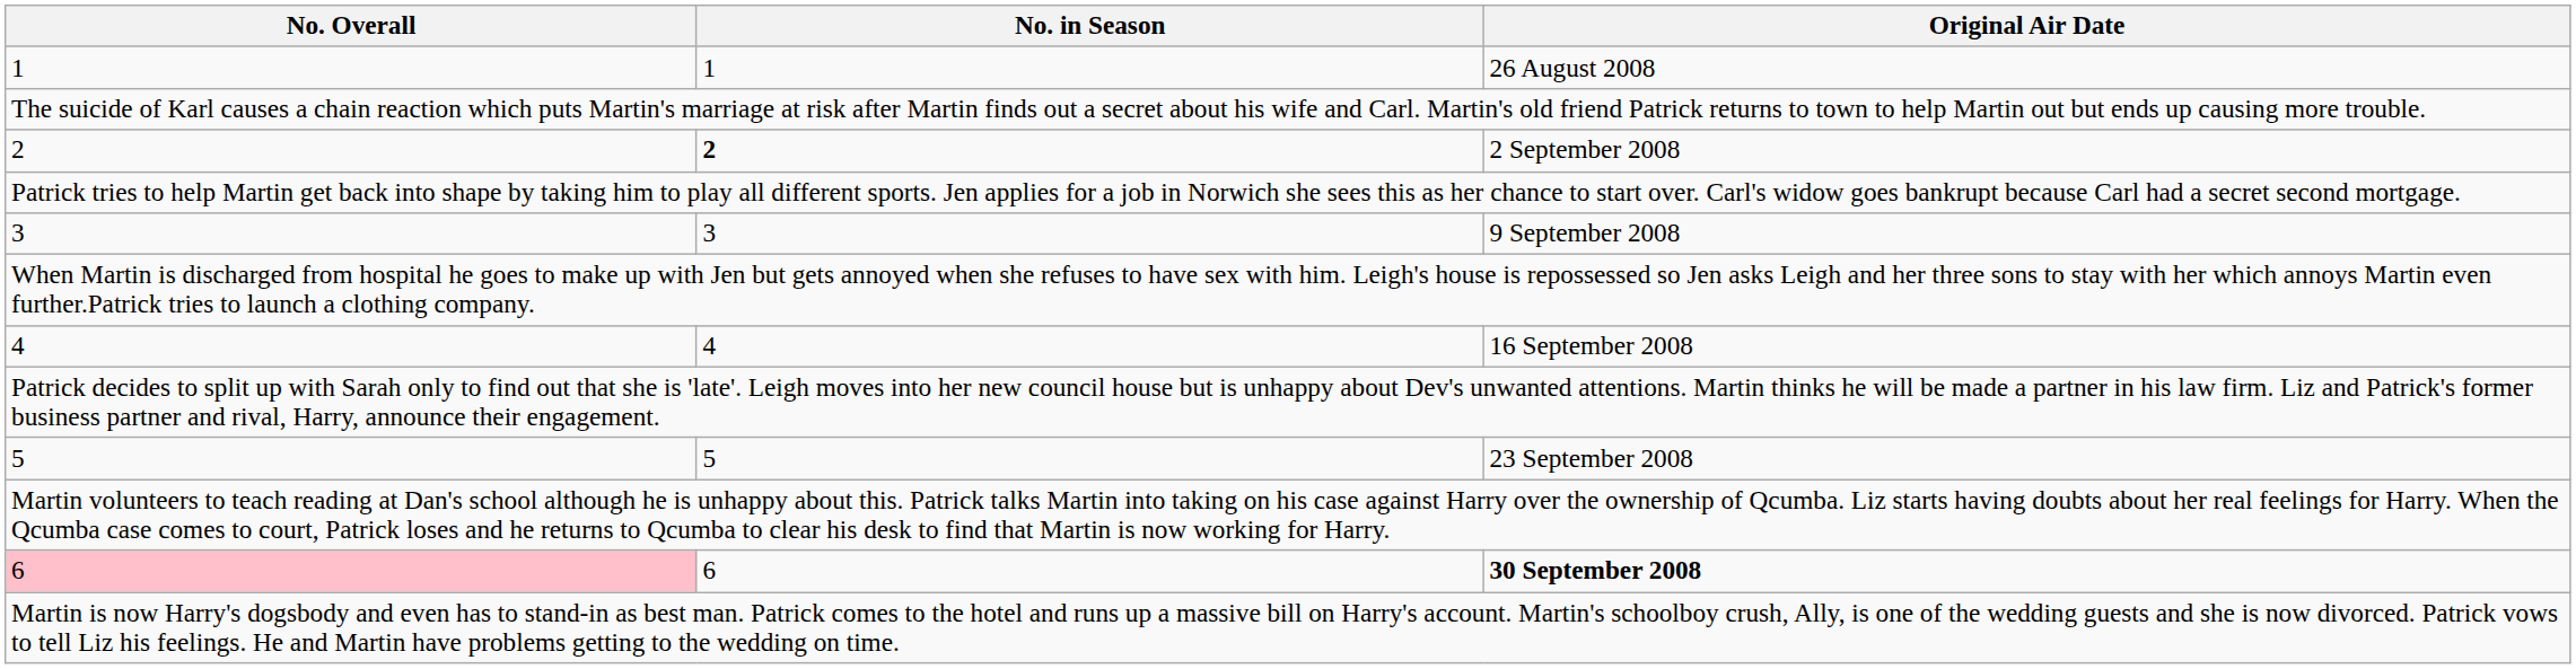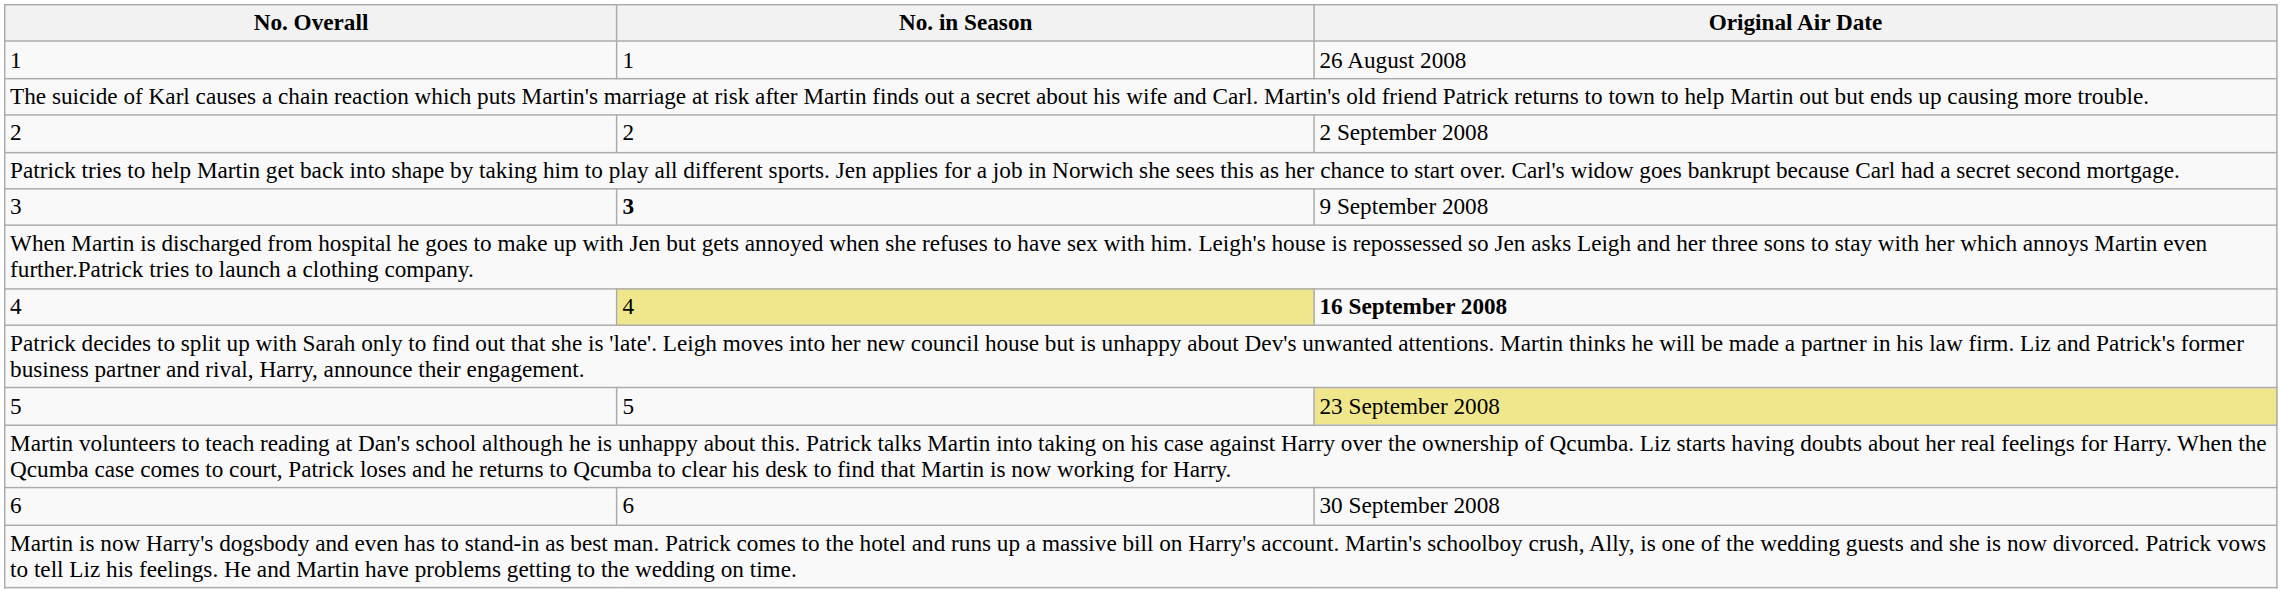row 4 | No. in Season: bold -> normal
row 6 | No. in Season: normal -> bold
row 8 | No. in Season: no background -> khaki background
row 8 | Original Air Date: normal -> bold
row 10 | Original Air Date: no background -> khaki background
row 12 | No. Overall: pink background -> no background
row 12 | Original Air Date: bold -> normal
